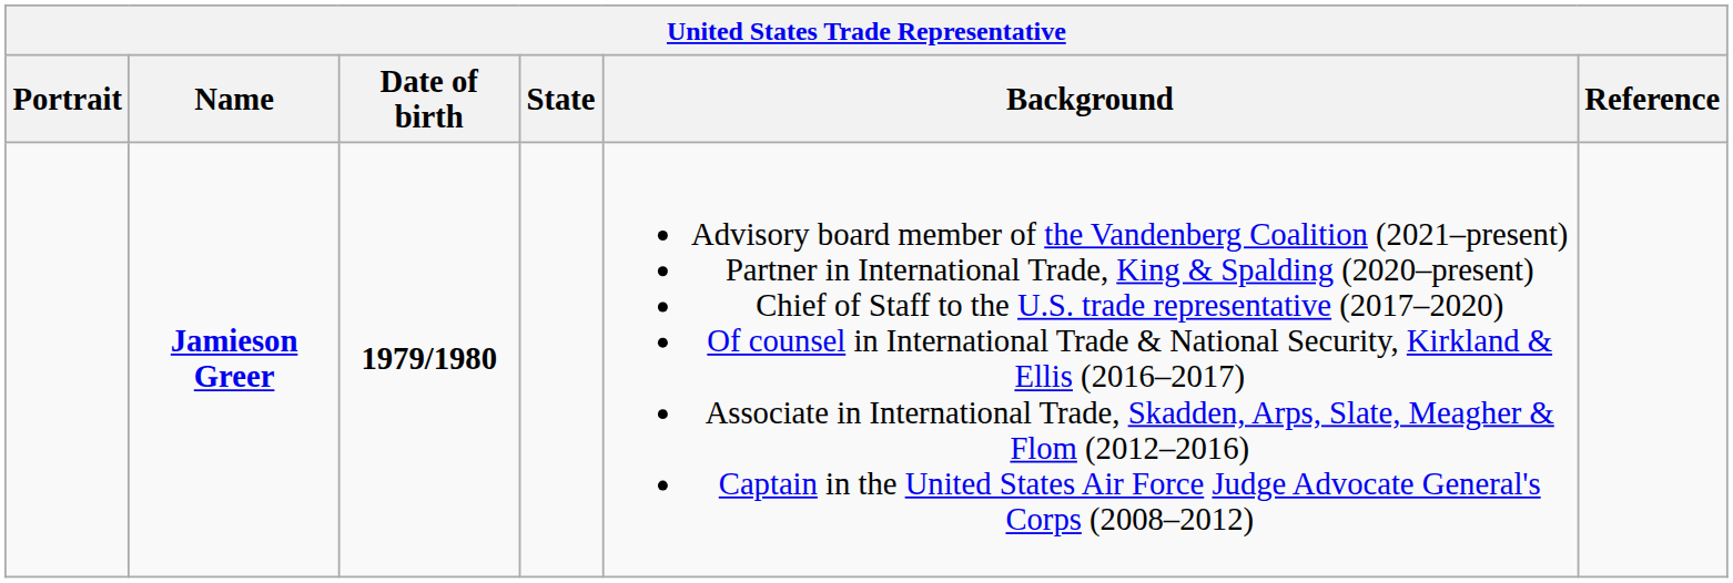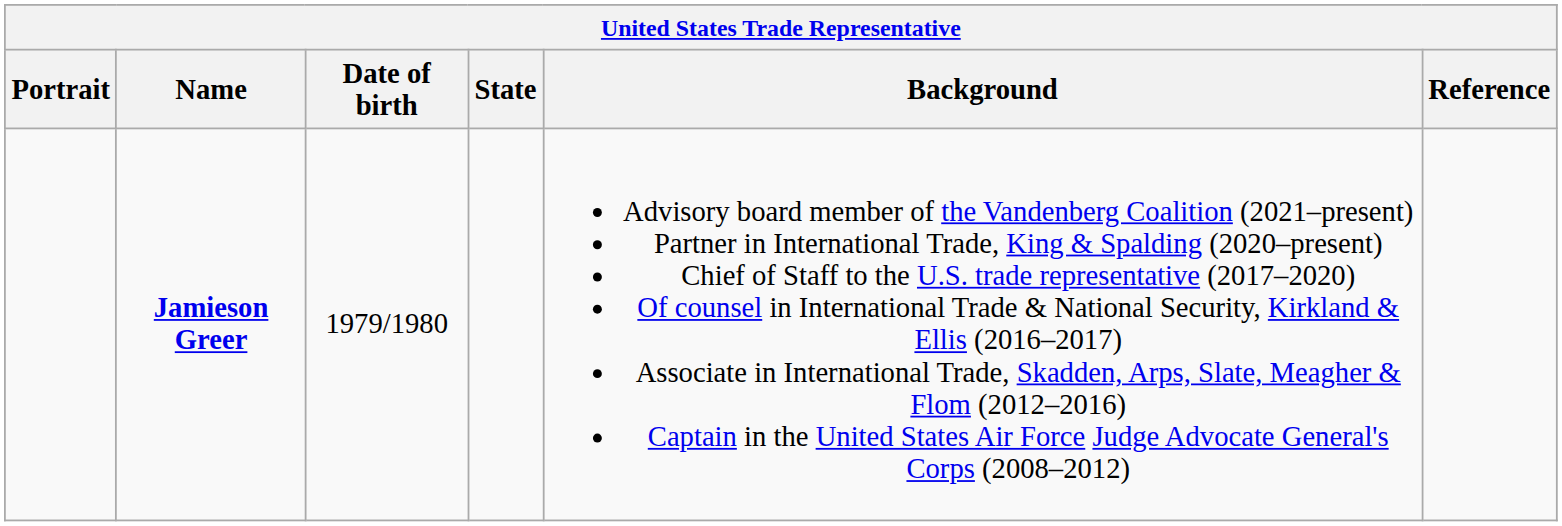Jamieson Greer | Date of birth: bold -> normal
